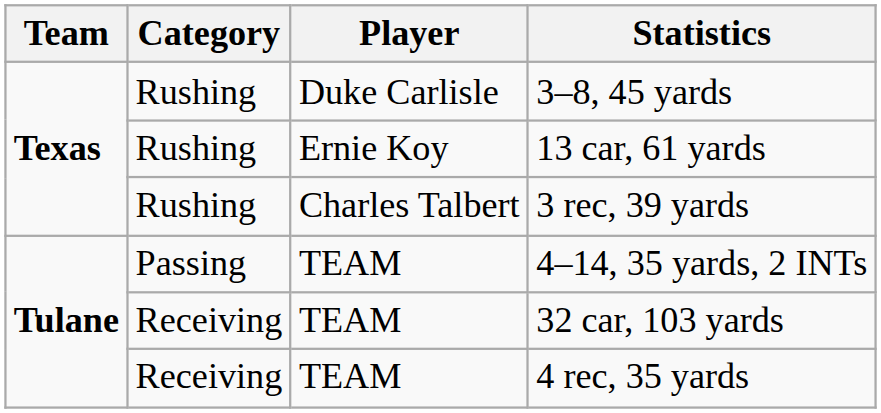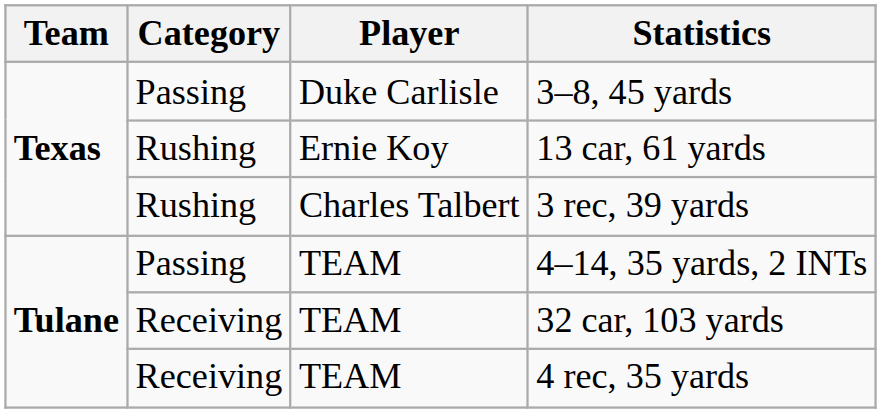3–8, 45 yards | Category: Rushing -> Passing
